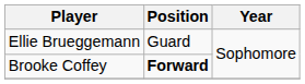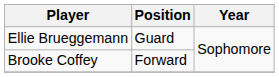Brooke Coffey | Position: bold -> normal
